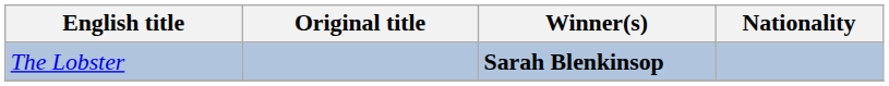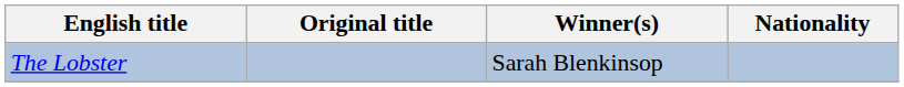The Lobster | Winner(s): bold -> normal
